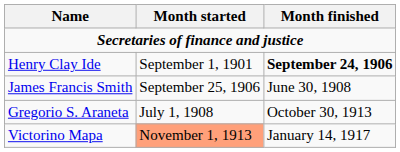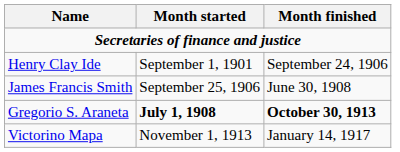Henry Clay Ide | Month finished: bold -> normal
Gregorio S. Araneta | Month started: normal -> bold
Gregorio S. Araneta | Month finished: normal -> bold
Victorino Mapa | Month started: lightsalmon background -> no background
